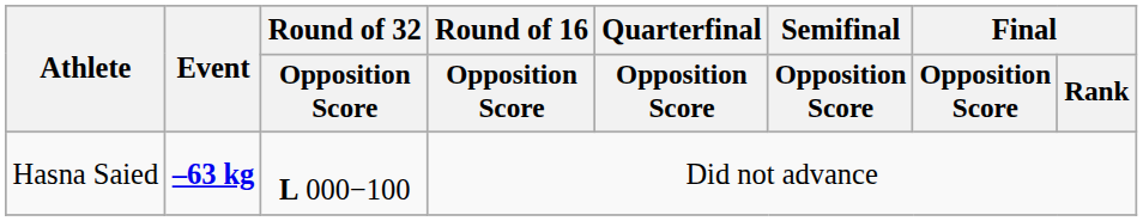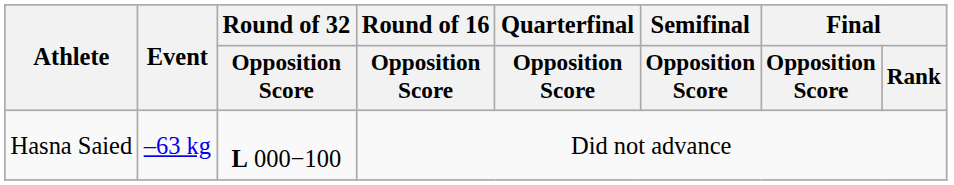Hasna Saied | Event: bold -> normal
